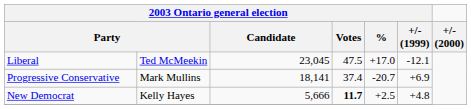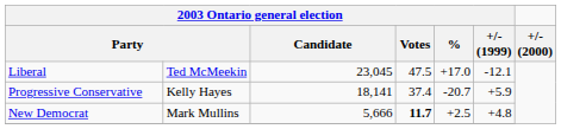Progressive Conservative | column 2: Mark Mullins -> Kelly Hayes
Progressive Conservative | 2003 Ontario general election / +/- (1999): +6.9 -> +5.9
New Democrat | column 2: Kelly Hayes -> Mark Mullins
